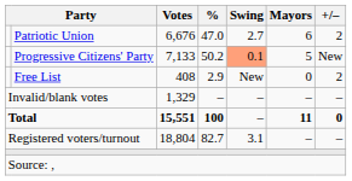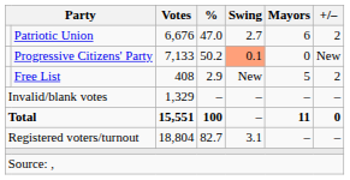Progressive Citizens' Party | Mayors: 5 -> 0
Free List | Mayors: 0 -> 5
